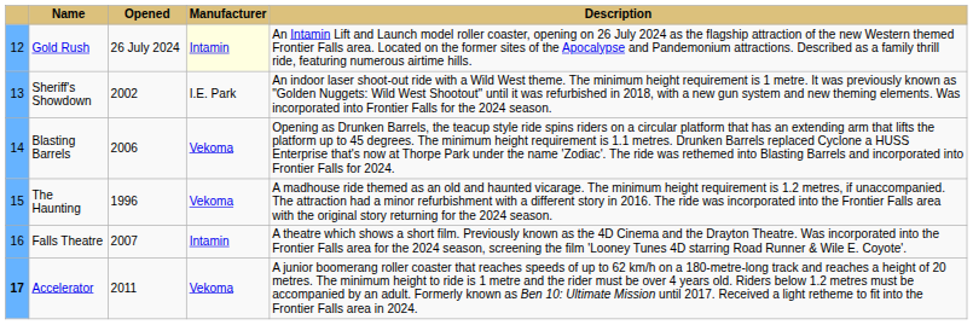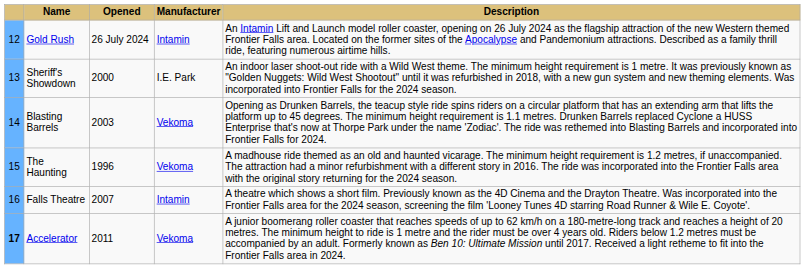Gold Rush | Manufacturer: lightyellow background -> no background
Sheriff's Showdown | Opened: 2002 -> 2000
Blasting Barrels | Opened: 2006 -> 2003
